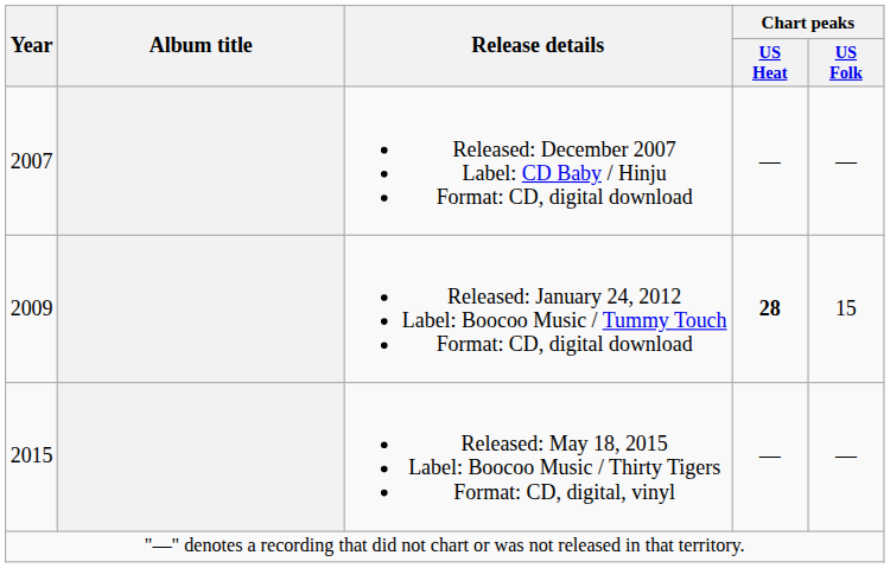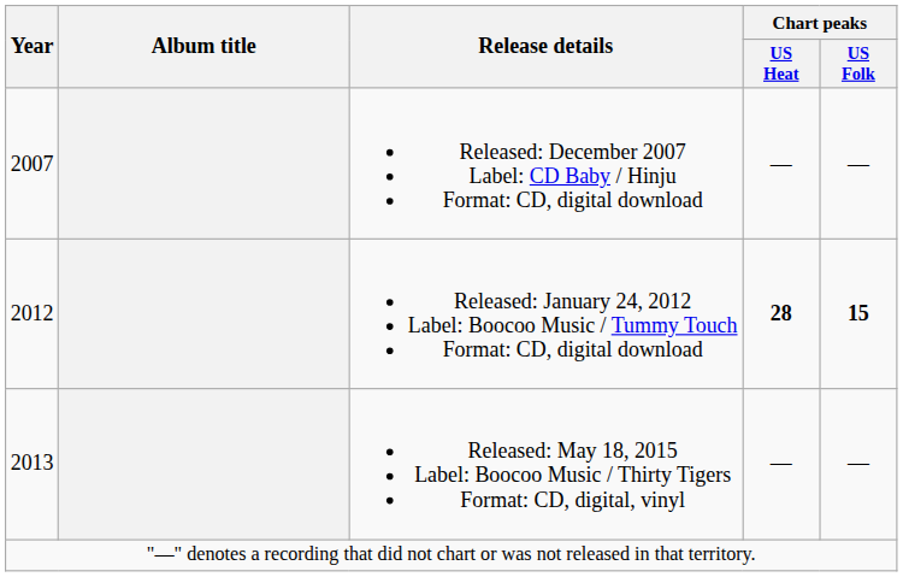row 4 | Year: 2009 -> 2012
row 4 | Chart peaks / US Folk: normal -> bold
row 5 | Year: 2015 -> 2013
